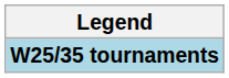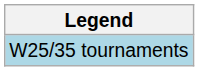row 2 | column 1: bold -> normal
